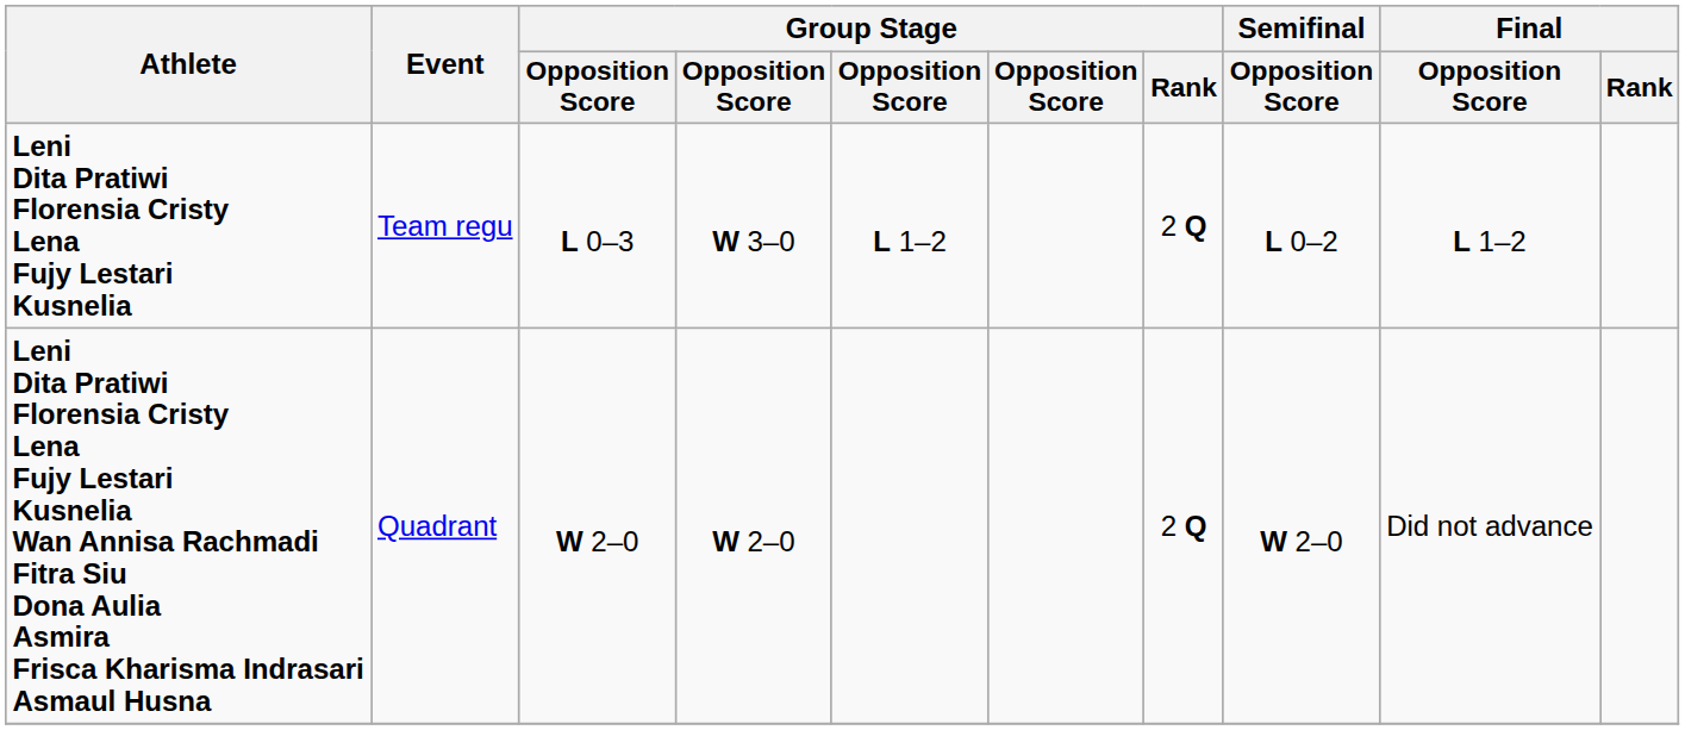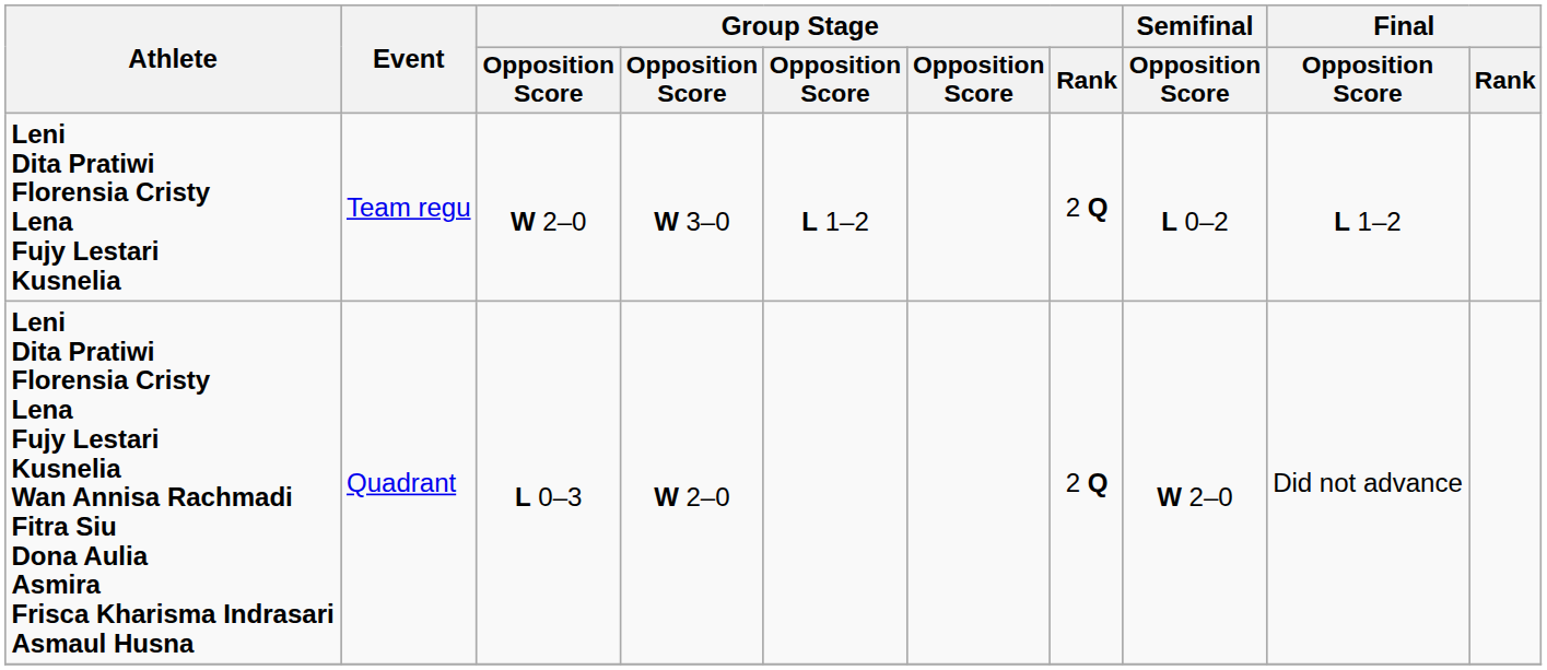row 3 | column 3: L 0–3 -> W 2–0
row 4 | column 3: W 2–0 -> L 0–3
